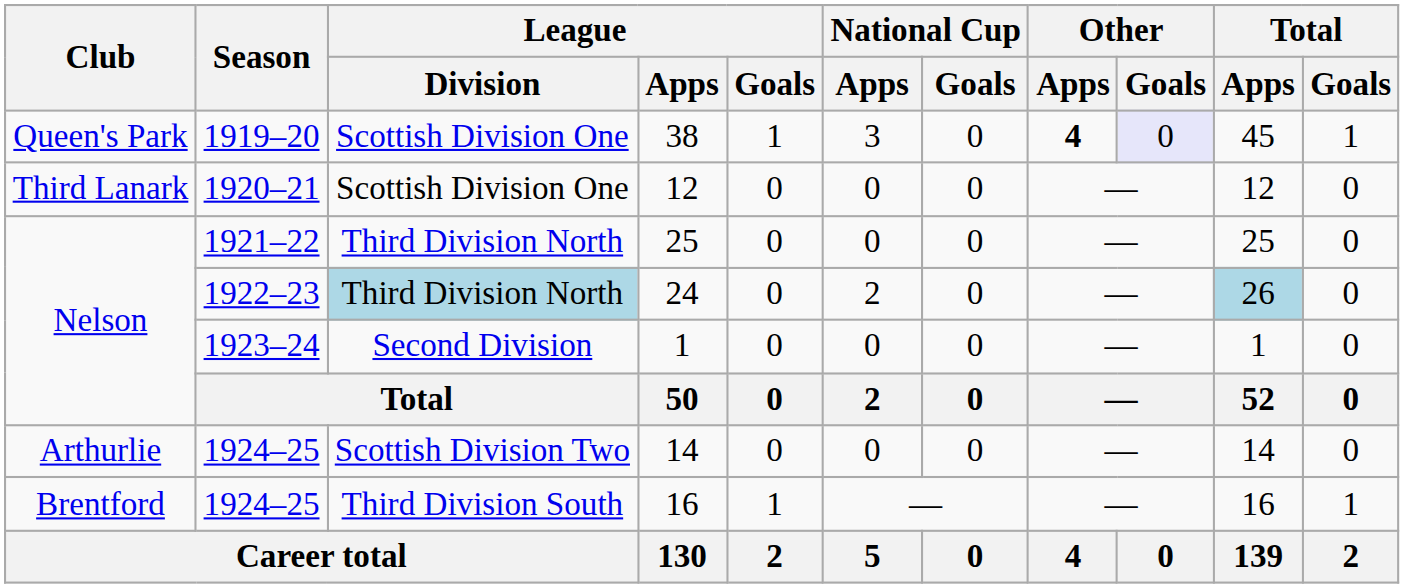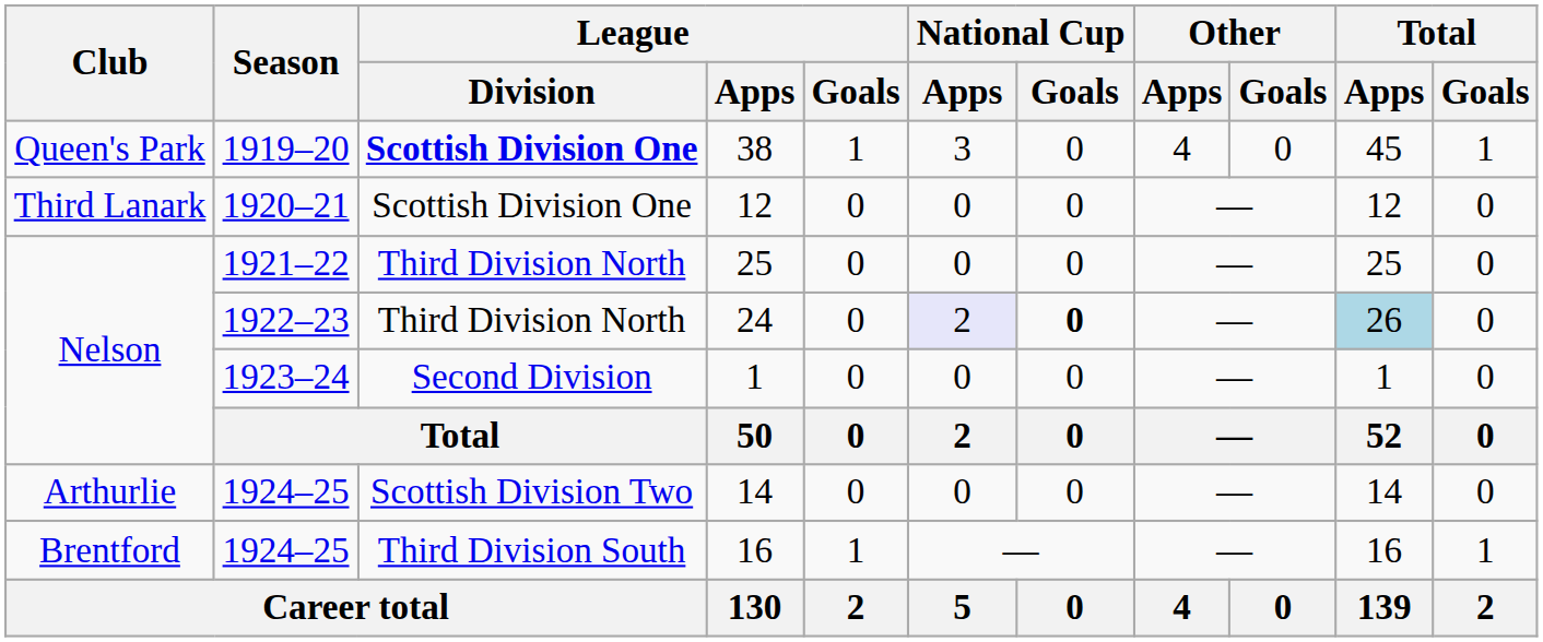38 | League / Division: normal -> bold
38 | Other / Apps: bold -> normal
38 | Other / Goals: lavender background -> no background
24 | League / Division: lightblue background -> no background
24 | National Cup / Apps: no background -> lavender background
24 | National Cup / Goals: normal -> bold
